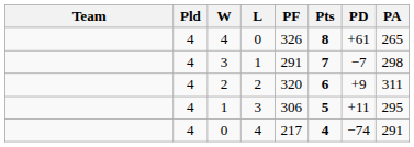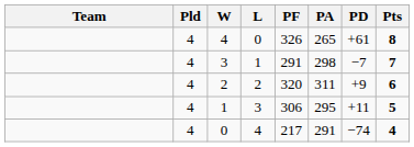columns swapped: PA <-> Pts
